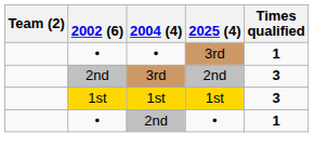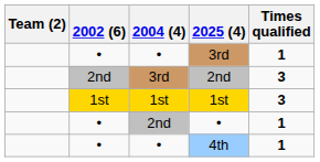+ row: • | • | 4th | 1
